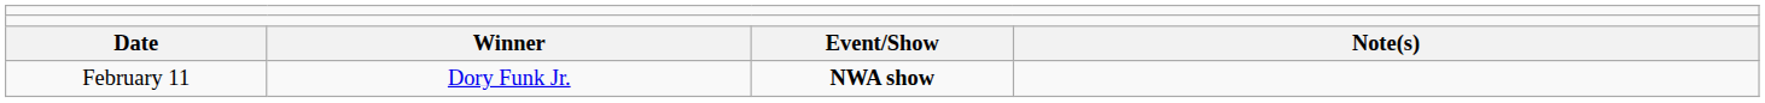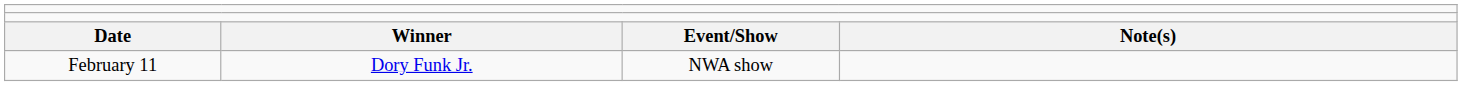February 11 | column 3: bold -> normal
